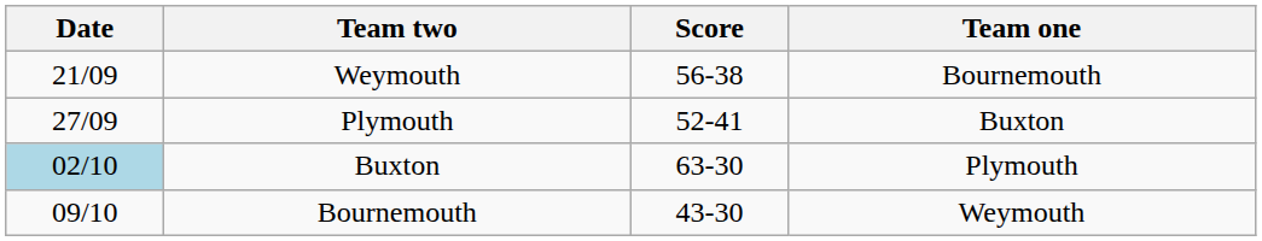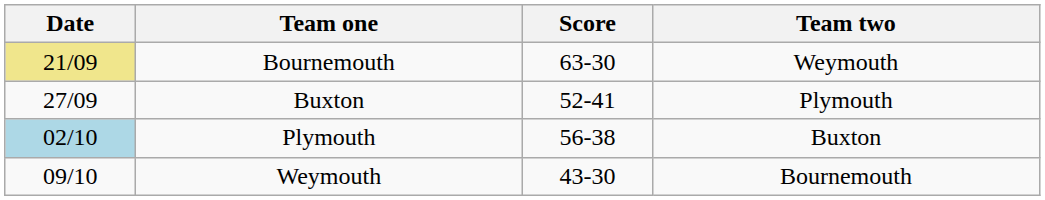columns swapped: Team one <-> Team two
row 2 | Date: no background -> khaki background
row 2 | Score: 56-38 -> 63-30
row 4 | Score: 63-30 -> 56-38
